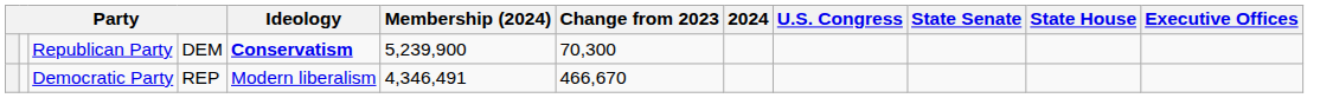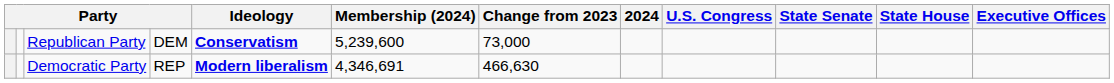Republican Party | Membership (2024): 5,239,900 -> 5,239,600
Republican Party | Change from 2023: 70,300 -> 73,000
Democratic Party | Ideology: normal -> bold
Democratic Party | Membership (2024): 4,346,491 -> 4,346,691
Democratic Party | Change from 2023: 466,670 -> 466,630
